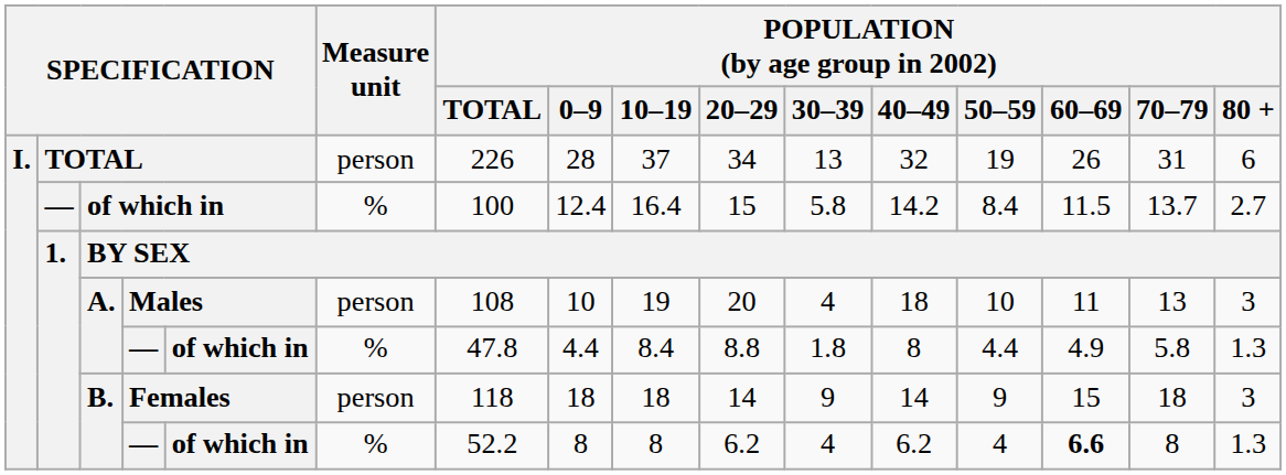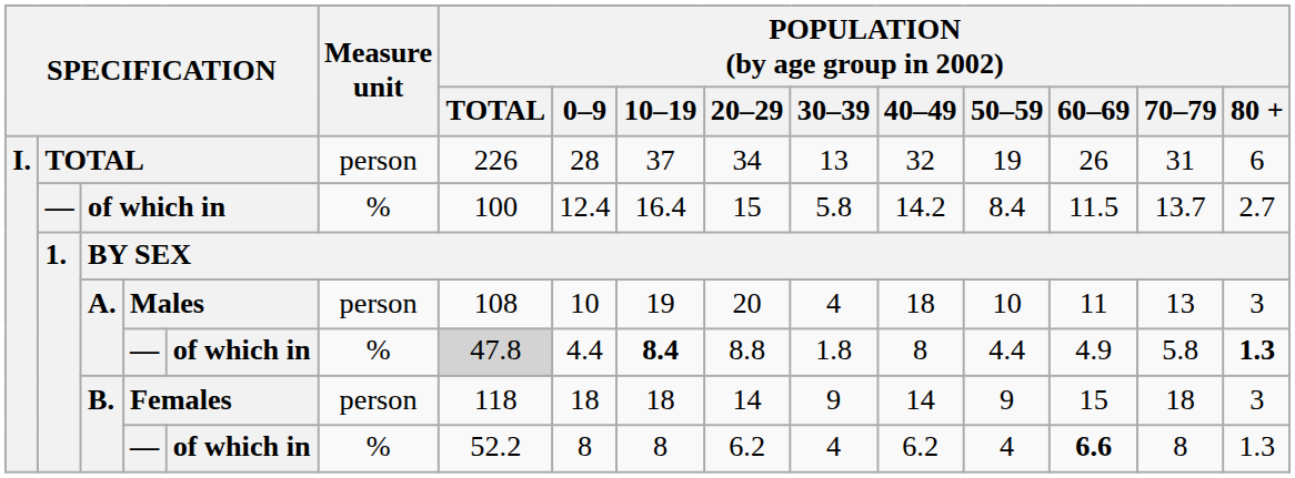A. / — | POPULATION (by age group in 2002) / TOTAL: no background -> lightgrey background
A. / — | POPULATION (by age group in 2002) / 10–19: normal -> bold
A. / — | POPULATION (by age group in 2002) / 80 +: normal -> bold
